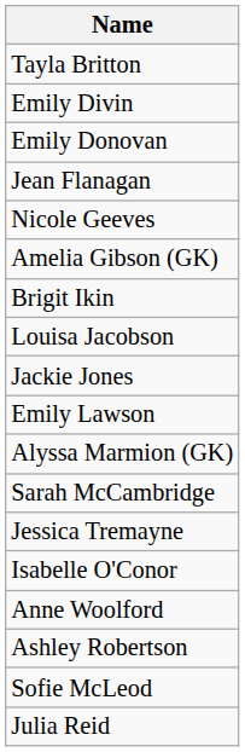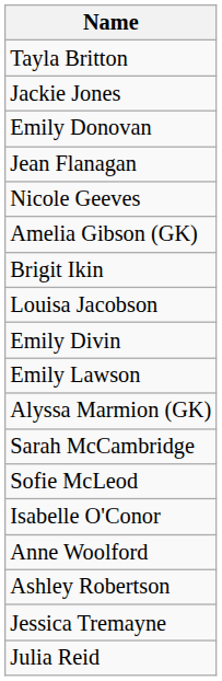row 3 | column 1: Emily Divin -> Jackie Jones
row 10 | column 1: Jackie Jones -> Emily Divin
row 14 | column 1: Jessica Tremayne -> Sofie McLeod
row 18 | column 1: Sofie McLeod -> Jessica Tremayne
